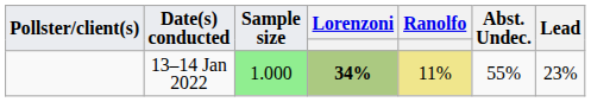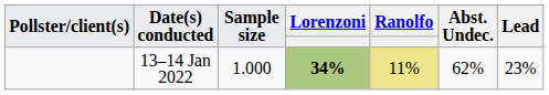13–14 Jan 2022 | Sample size: lightgreen background -> no background
13–14 Jan 2022 | Abst. Undec.: 55% -> 62%
